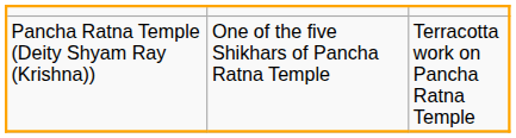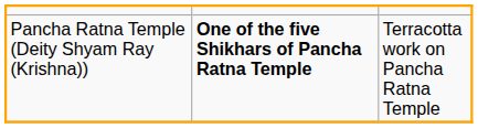Pancha Ratna Temple (Deity Shyam Ray (Krishna)) | column 2: normal -> bold
